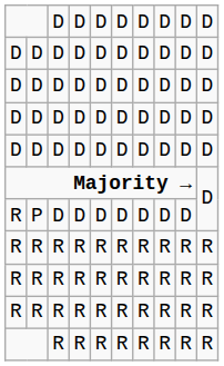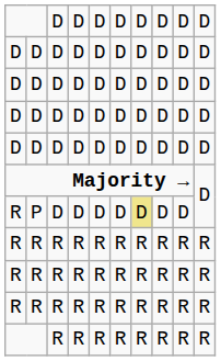P | column 7: no background -> khaki background
